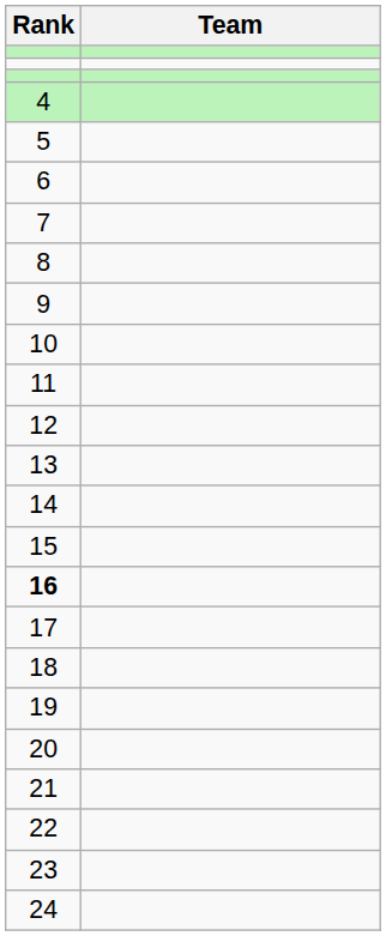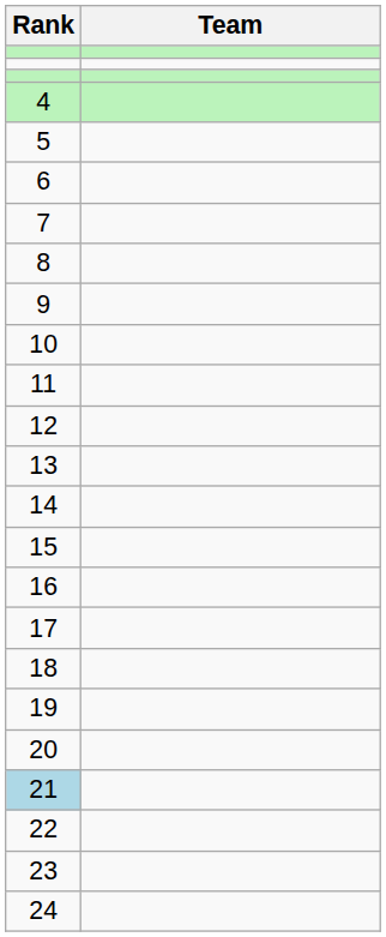row 17 | Rank: bold -> normal
row 22 | Rank: no background -> lightblue background
